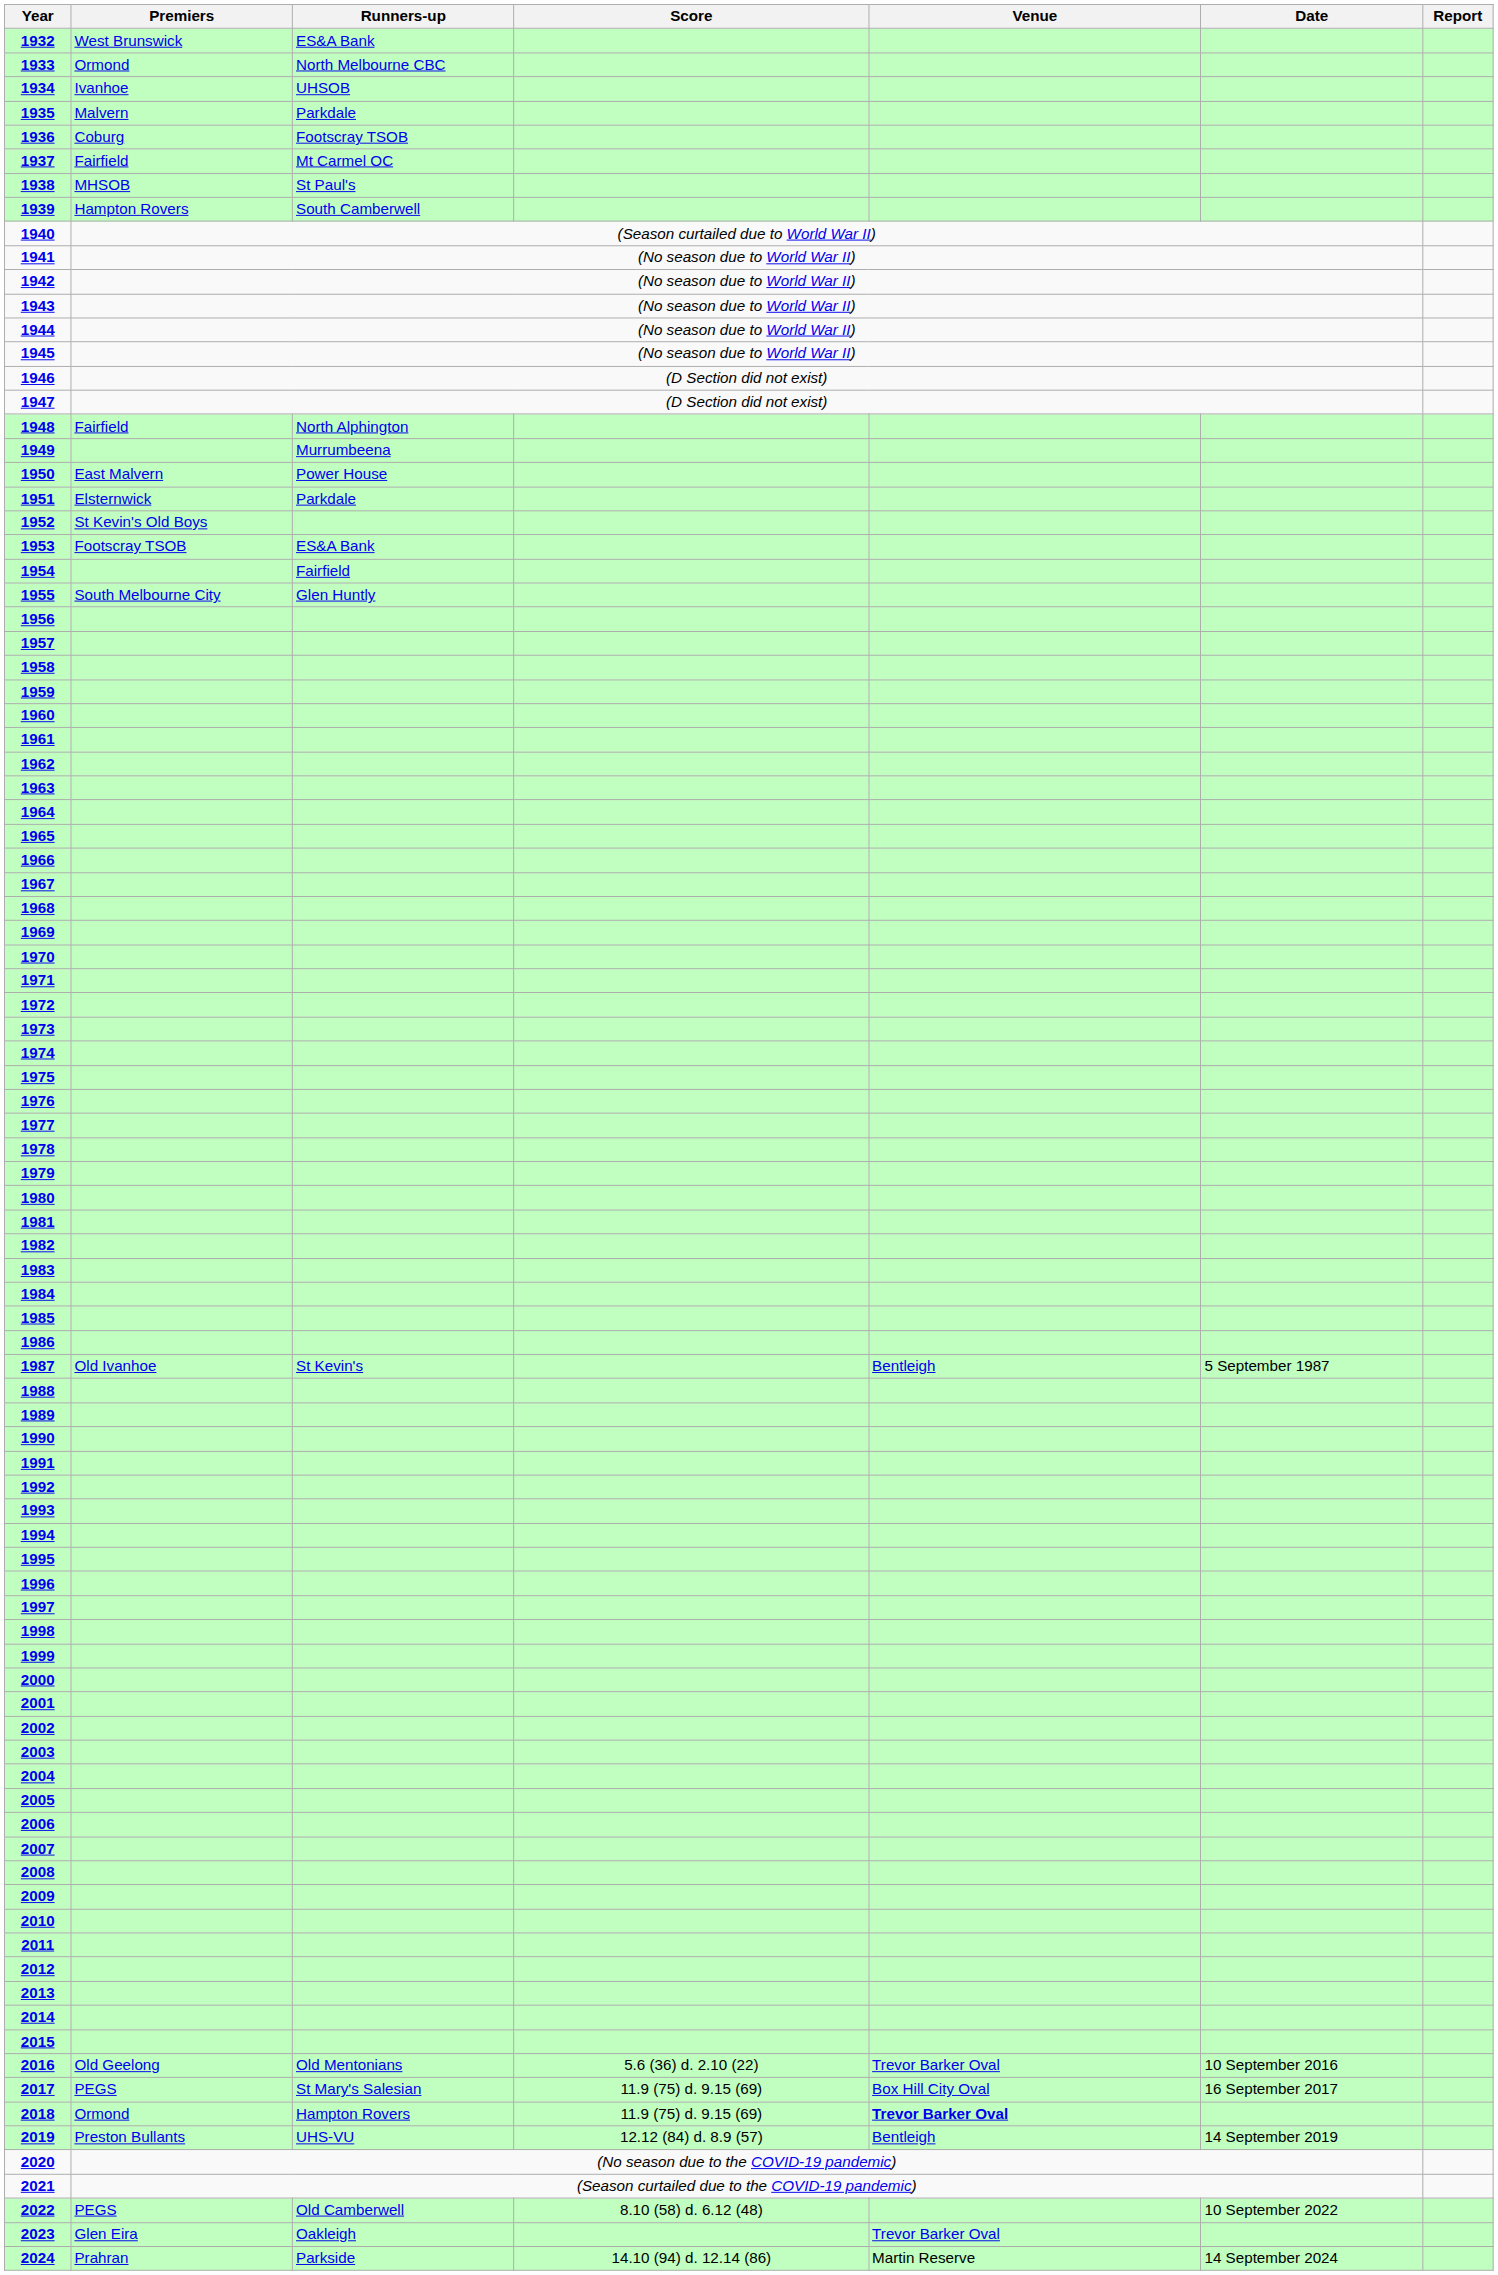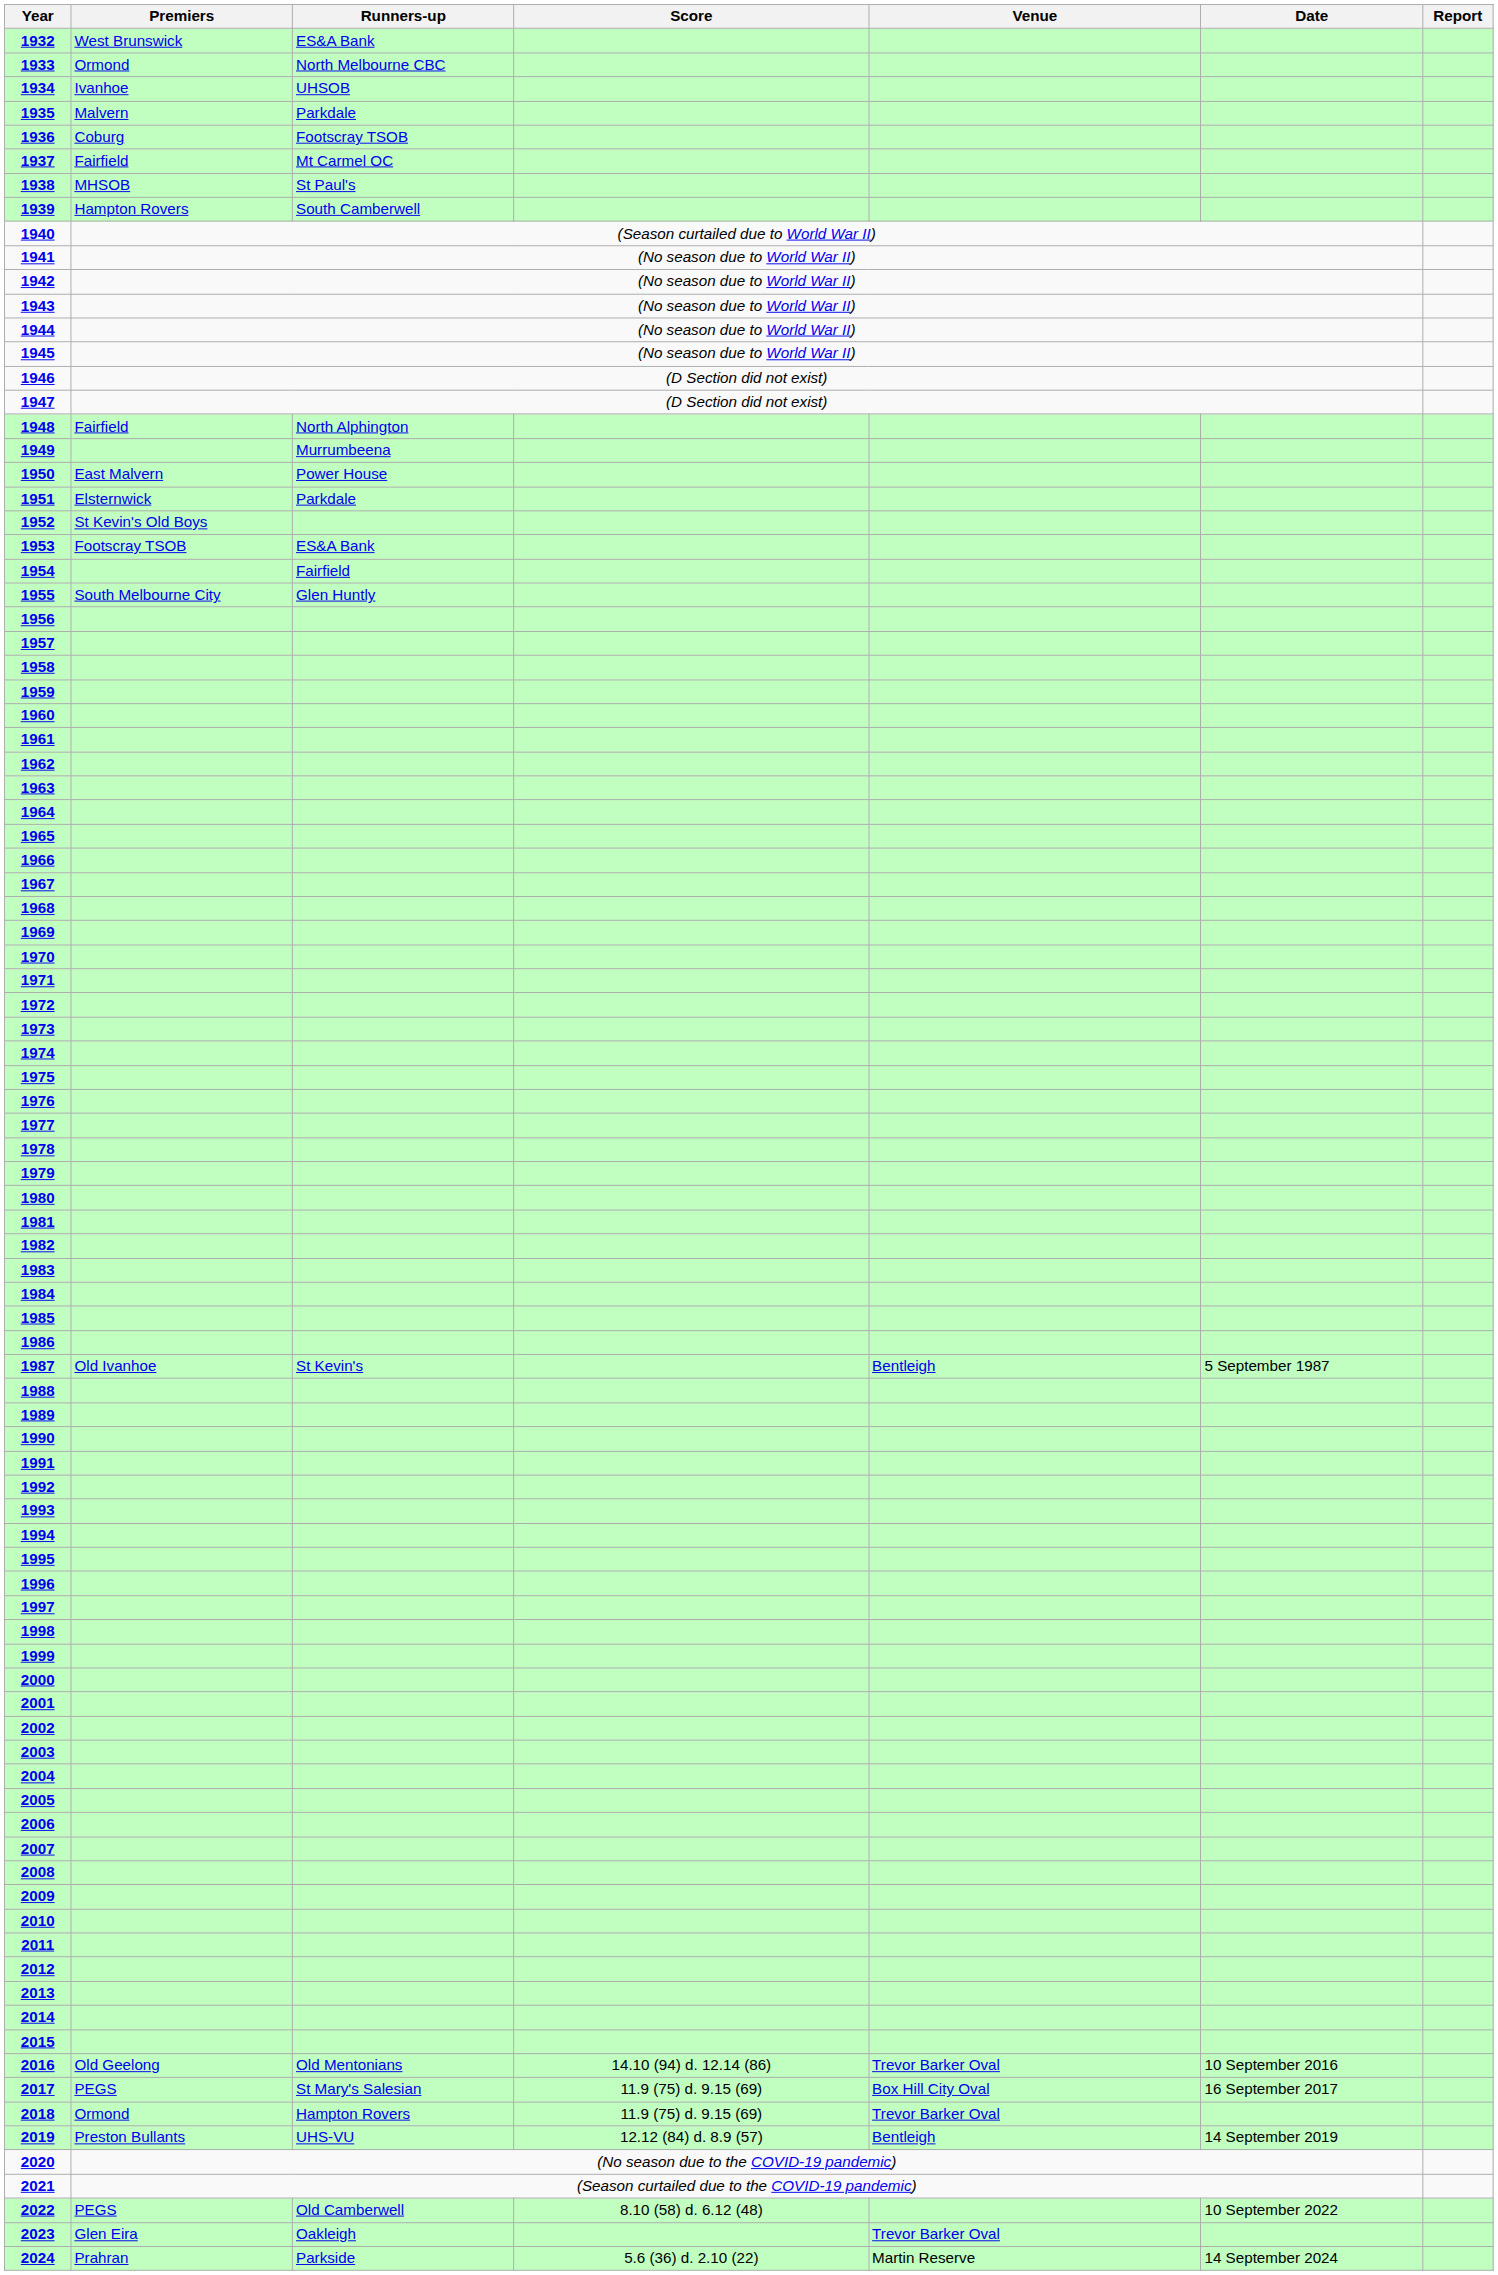2016 | Score: 5.6 (36) d. 2.10 (22) -> 14.10 (94) d. 12.14 (86)
2018 | Venue: bold -> normal
2024 | Score: 14.10 (94) d. 12.14 (86) -> 5.6 (36) d. 2.10 (22)
